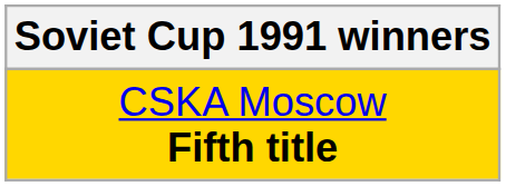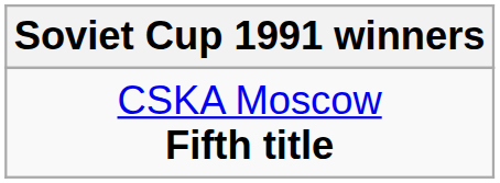row 2 | column 1: gold background -> no background
